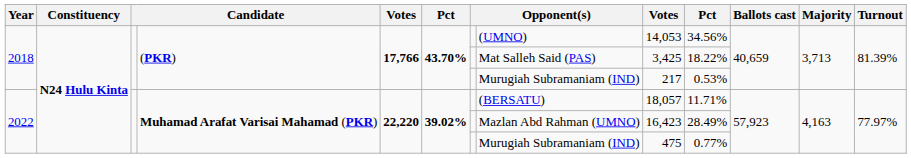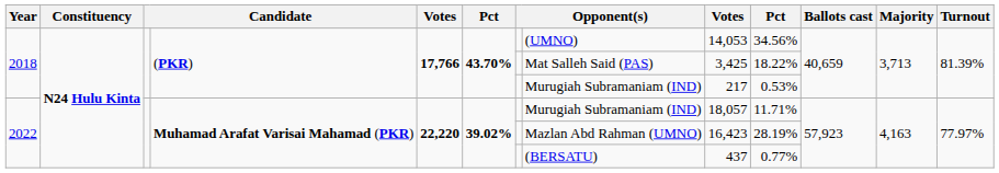row 5 | column 8: (BERSATU) -> Murugiah Subramaniam (IND)
row 6 | column 10: 28.49% -> 28.19%
row 7 | column 8: Murugiah Subramaniam (IND) -> (BERSATU)
row 7 | column 9: 475 -> 437
